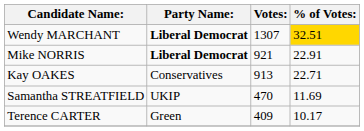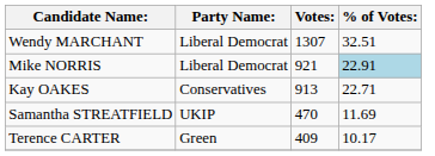Wendy MARCHANT | Party Name:: bold -> normal
Wendy MARCHANT | % of Votes:: gold background -> no background
Mike NORRIS | Party Name:: bold -> normal
Mike NORRIS | % of Votes:: no background -> lightblue background
